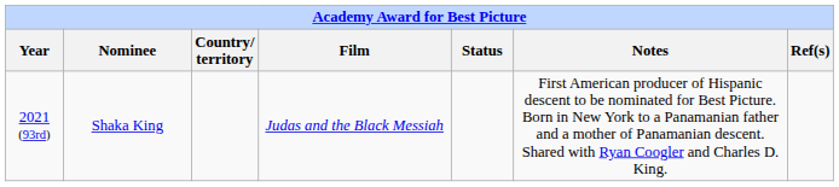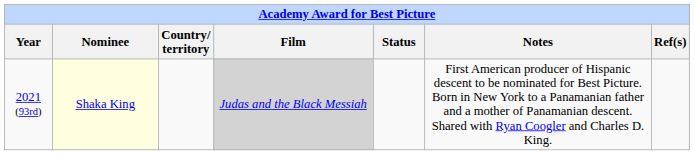2021 (93rd) | Nominee: no background -> lightyellow background
2021 (93rd) | Film: no background -> lightgrey background
